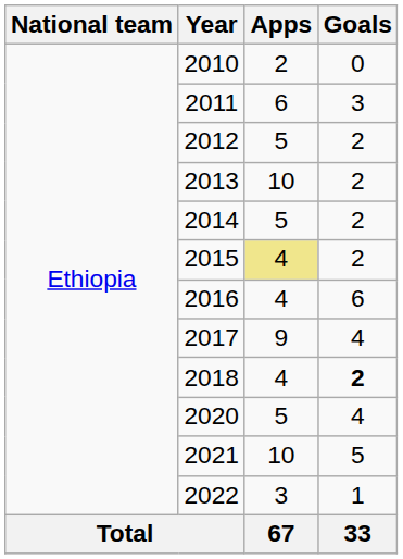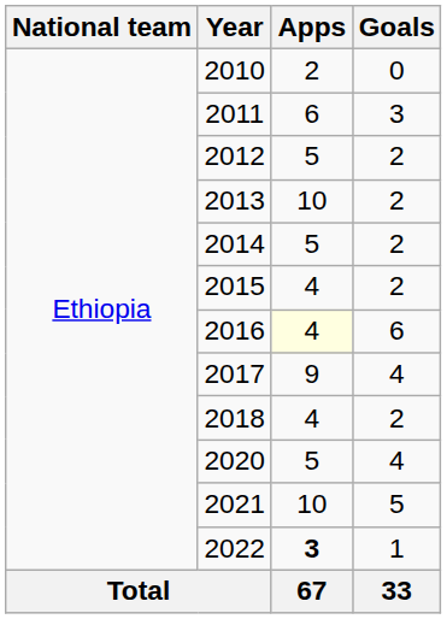2015 | Apps: khaki background -> no background
2016 | Apps: no background -> lightyellow background
2018 | Goals: bold -> normal
2022 | Apps: normal -> bold
